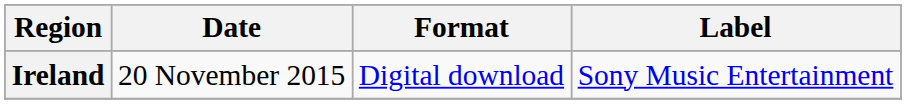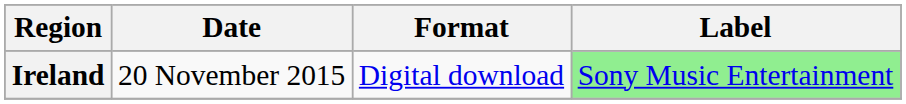Ireland | Label: no background -> lightgreen background
